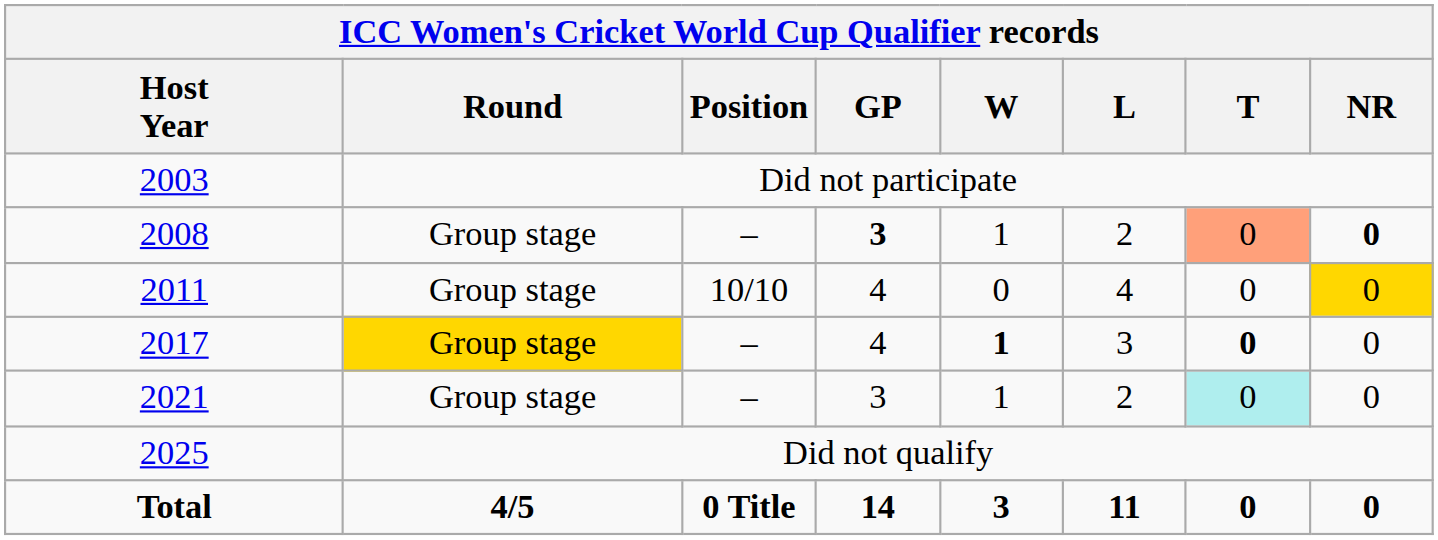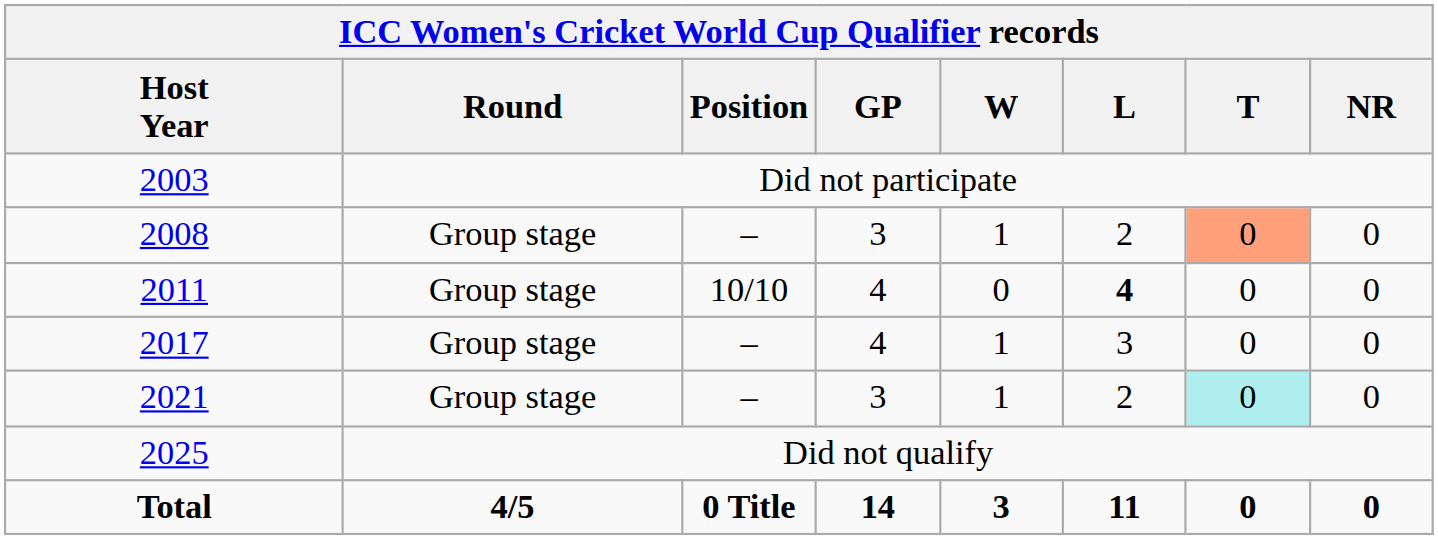2008 | GP: bold -> normal
2008 | NR: bold -> normal
2011 | L: normal -> bold
2011 | NR: gold background -> no background
2017 | Round: gold background -> no background
2017 | W: bold -> normal
2017 | T: bold -> normal
